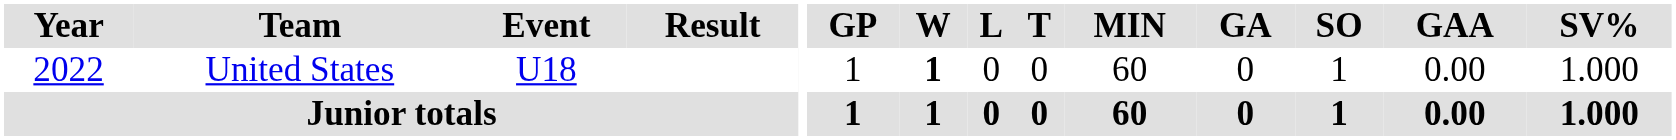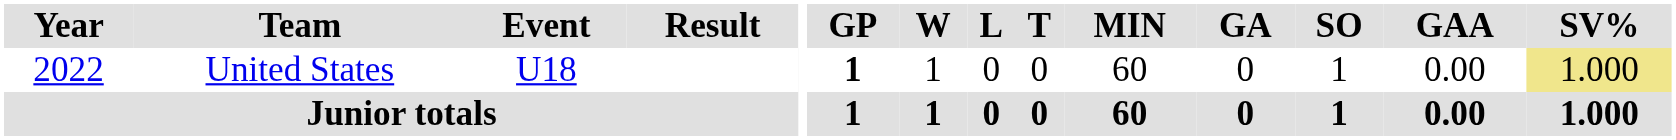United States | GP: normal -> bold
United States | W: bold -> normal
United States | SV%: no background -> khaki background
